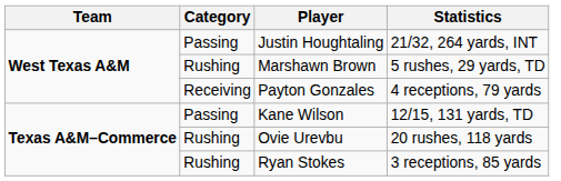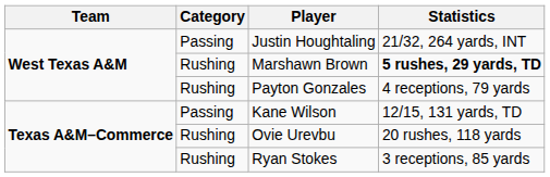Marshawn Brown | Statistics: normal -> bold
Payton Gonzales | Category: Receiving -> Rushing
